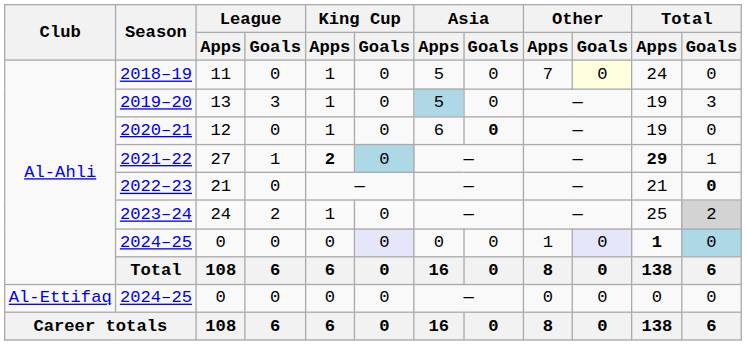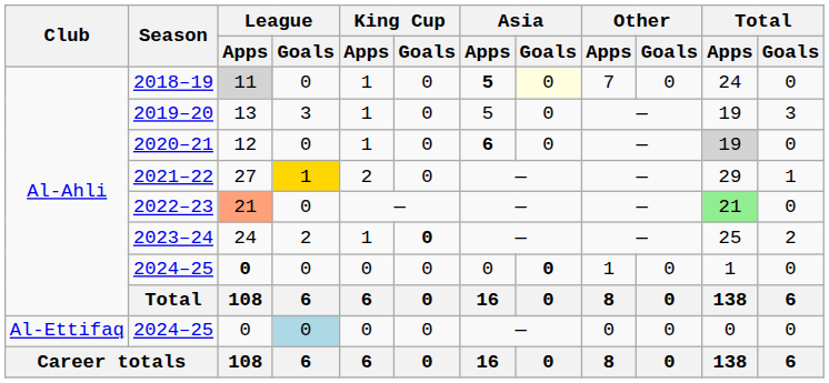2018–19 | League / Apps: no background -> lightgrey background
2018–19 | Asia / Apps: normal -> bold
2018–19 | Asia / Goals: no background -> lightyellow background
2018–19 | Other / Goals: lightyellow background -> no background
2019–20 | Asia / Apps: lightblue background -> no background
2020–21 | Asia / Apps: normal -> bold
2020–21 | Asia / Goals: bold -> normal
2020–21 | Total / Apps: no background -> lightgrey background
2021–22 | League / Goals: no background -> gold background
2021–22 | King Cup / Apps: bold -> normal
2021–22 | King Cup / Goals: lightblue background -> no background
2021–22 | Total / Apps: bold -> normal
2022–23 | League / Apps: no background -> lightsalmon background
2022–23 | Total / Apps: no background -> lightgreen background
2022–23 | Total / Goals: bold -> normal
2023–24 | King Cup / Goals: normal -> bold
2023–24 | Total / Goals: lightgrey background -> no background
Al-Ahli / 2024–25 | League / Apps: normal -> bold
Al-Ahli / 2024–25 | King Cup / Goals: lavender background -> no background
Al-Ahli / 2024–25 | Asia / Goals: normal -> bold
Al-Ahli / 2024–25 | Other / Goals: lavender background -> no background
Al-Ahli / 2024–25 | Total / Apps: bold -> normal
Al-Ahli / 2024–25 | Total / Goals: lightblue background -> no background
Al-Ettifaq / 2024–25 | League / Goals: no background -> lightblue background
